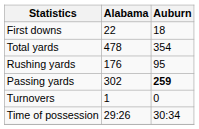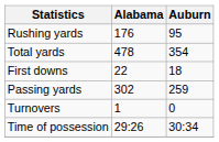rows swapped: First downs <-> Rushing yards
Passing yards | Auburn: bold -> normal
